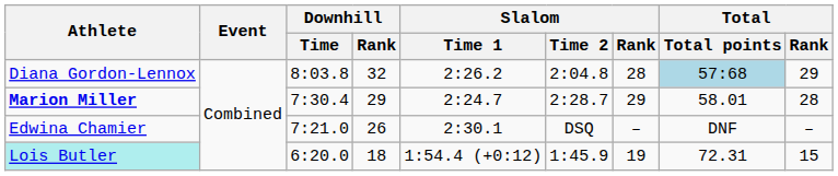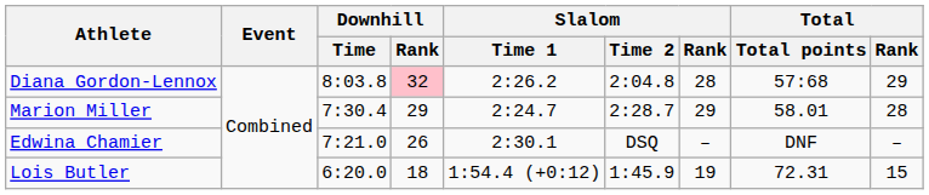row 3 | Downhill / Rank: no background -> pink background
row 3 | Total / Total points: lightblue background -> no background
row 4 | Athlete: bold -> normal
row 6 | Athlete: paleturquoise background -> no background
